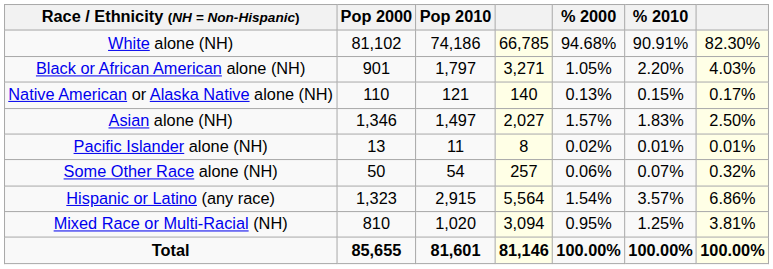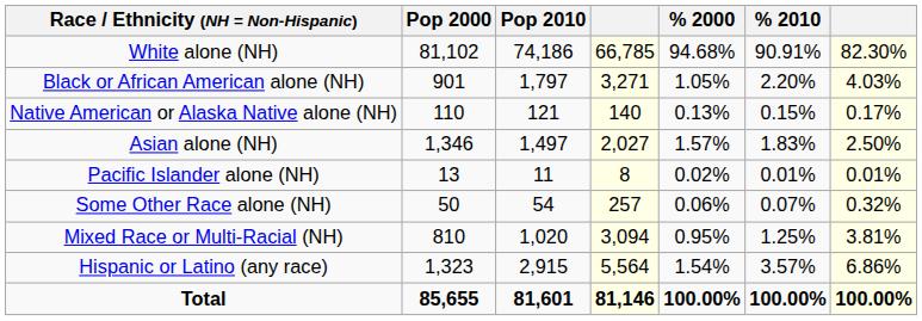rows swapped: Mixed Race or Multi-Racial (NH) <-> Hispanic or Latino (any race)
